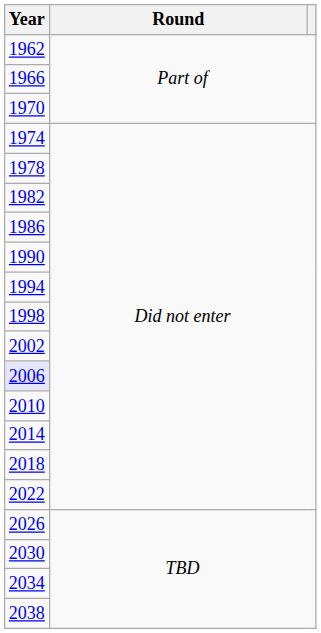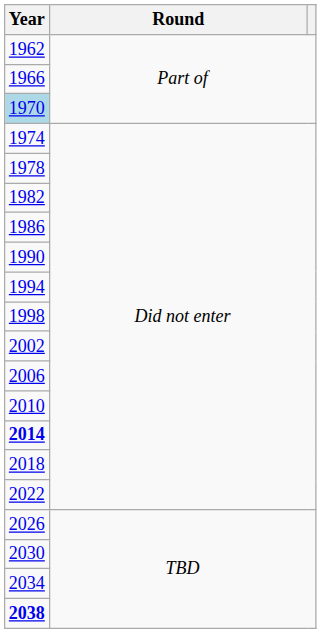1970 | Year: no background -> lightblue background
2006 | Year: lavender background -> no background
2014 | Year: normal -> bold
2038 | Year: normal -> bold
